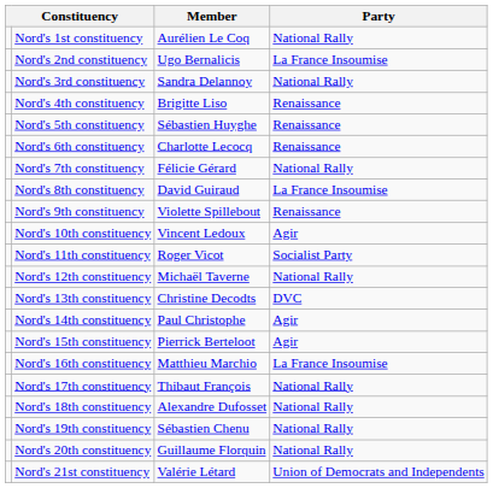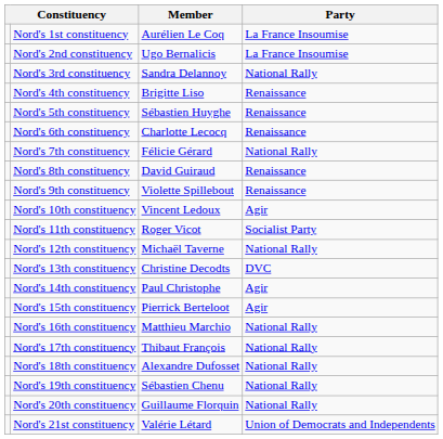Nord's 1st constituency | Party: National Rally -> La France Insoumise
Nord's 8th constituency | Party: La France Insoumise -> Renaissance
Nord's 16th constituency | Party: La France Insoumise -> National Rally
